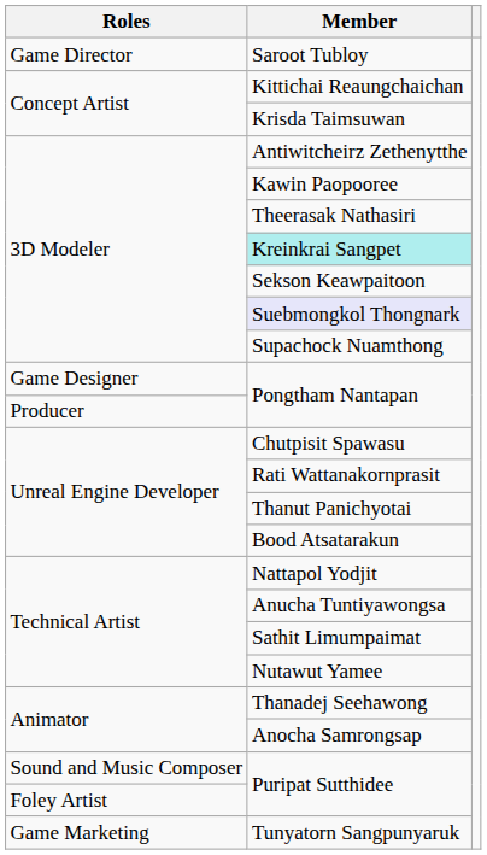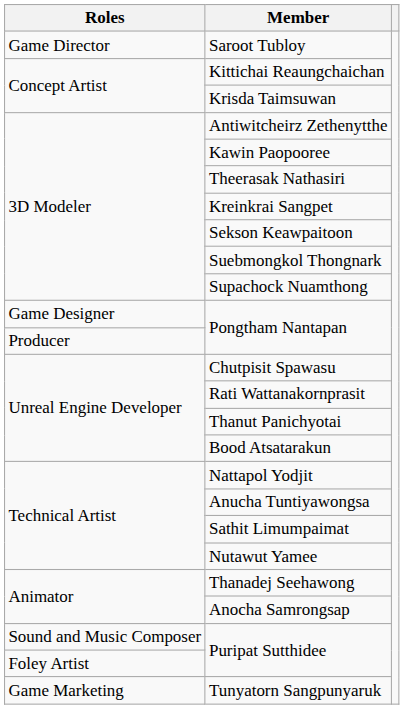Kreinkrai Sangpet | Member: paleturquoise background -> no background
Suebmongkol Thongnark | Member: lavender background -> no background
